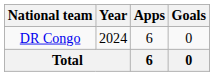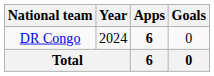DR Congo | Apps: normal -> bold
